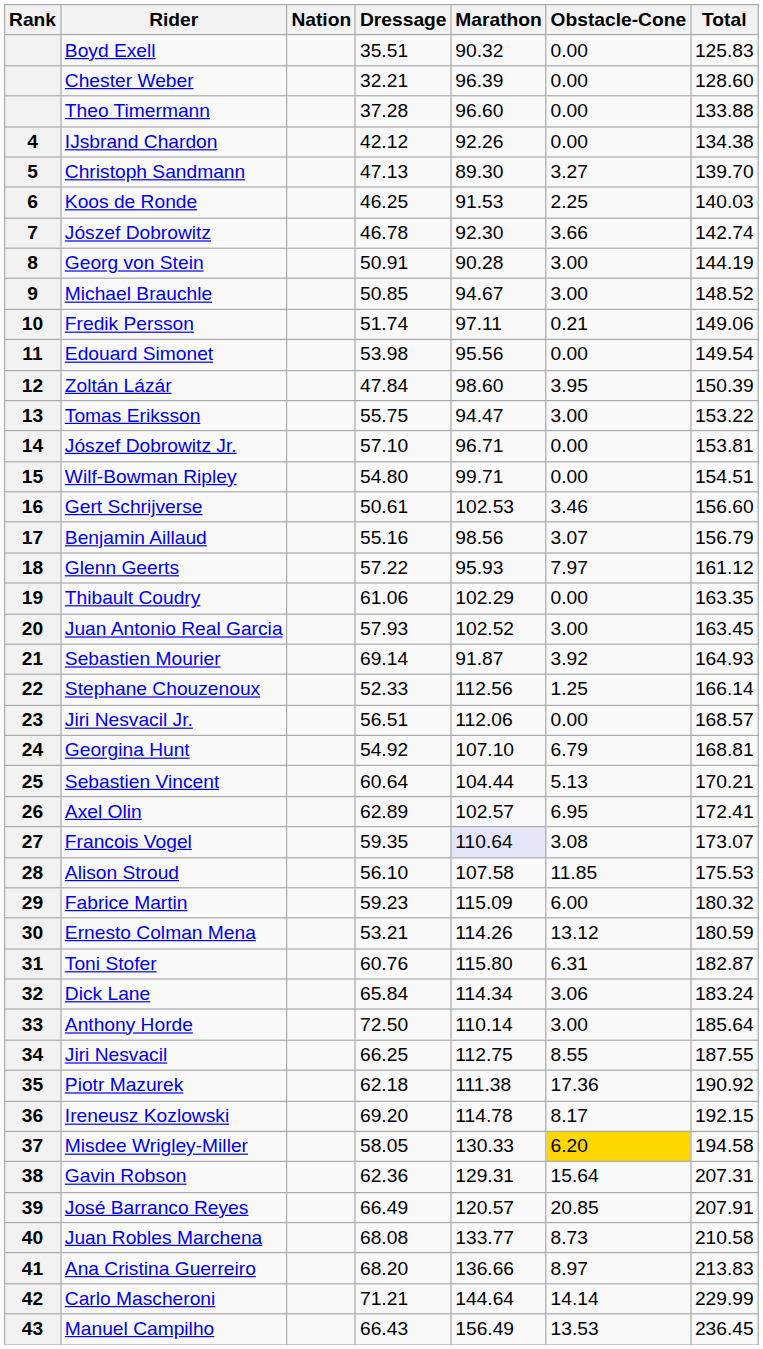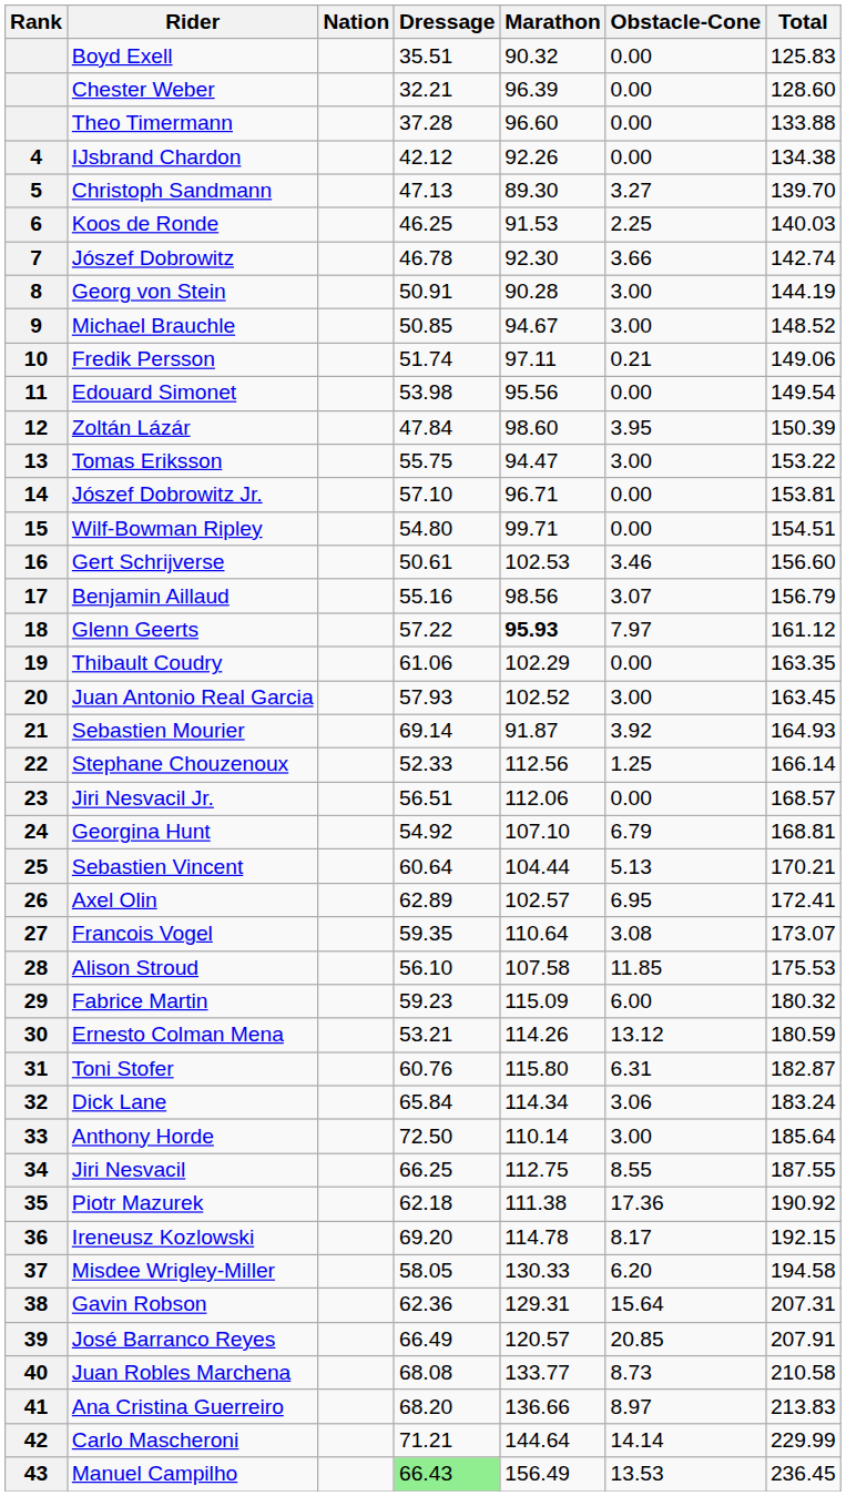Glenn Geerts | Marathon: normal -> bold
Francois Vogel | Marathon: lavender background -> no background
Misdee Wrigley-Miller | Obstacle-Cone: gold background -> no background
Manuel Campilho | Dressage: no background -> lightgreen background
